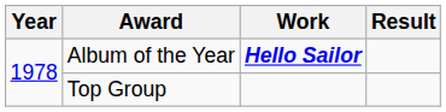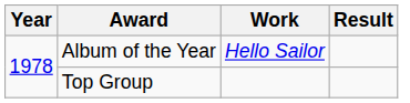Album of the Year | Work: bold -> normal
